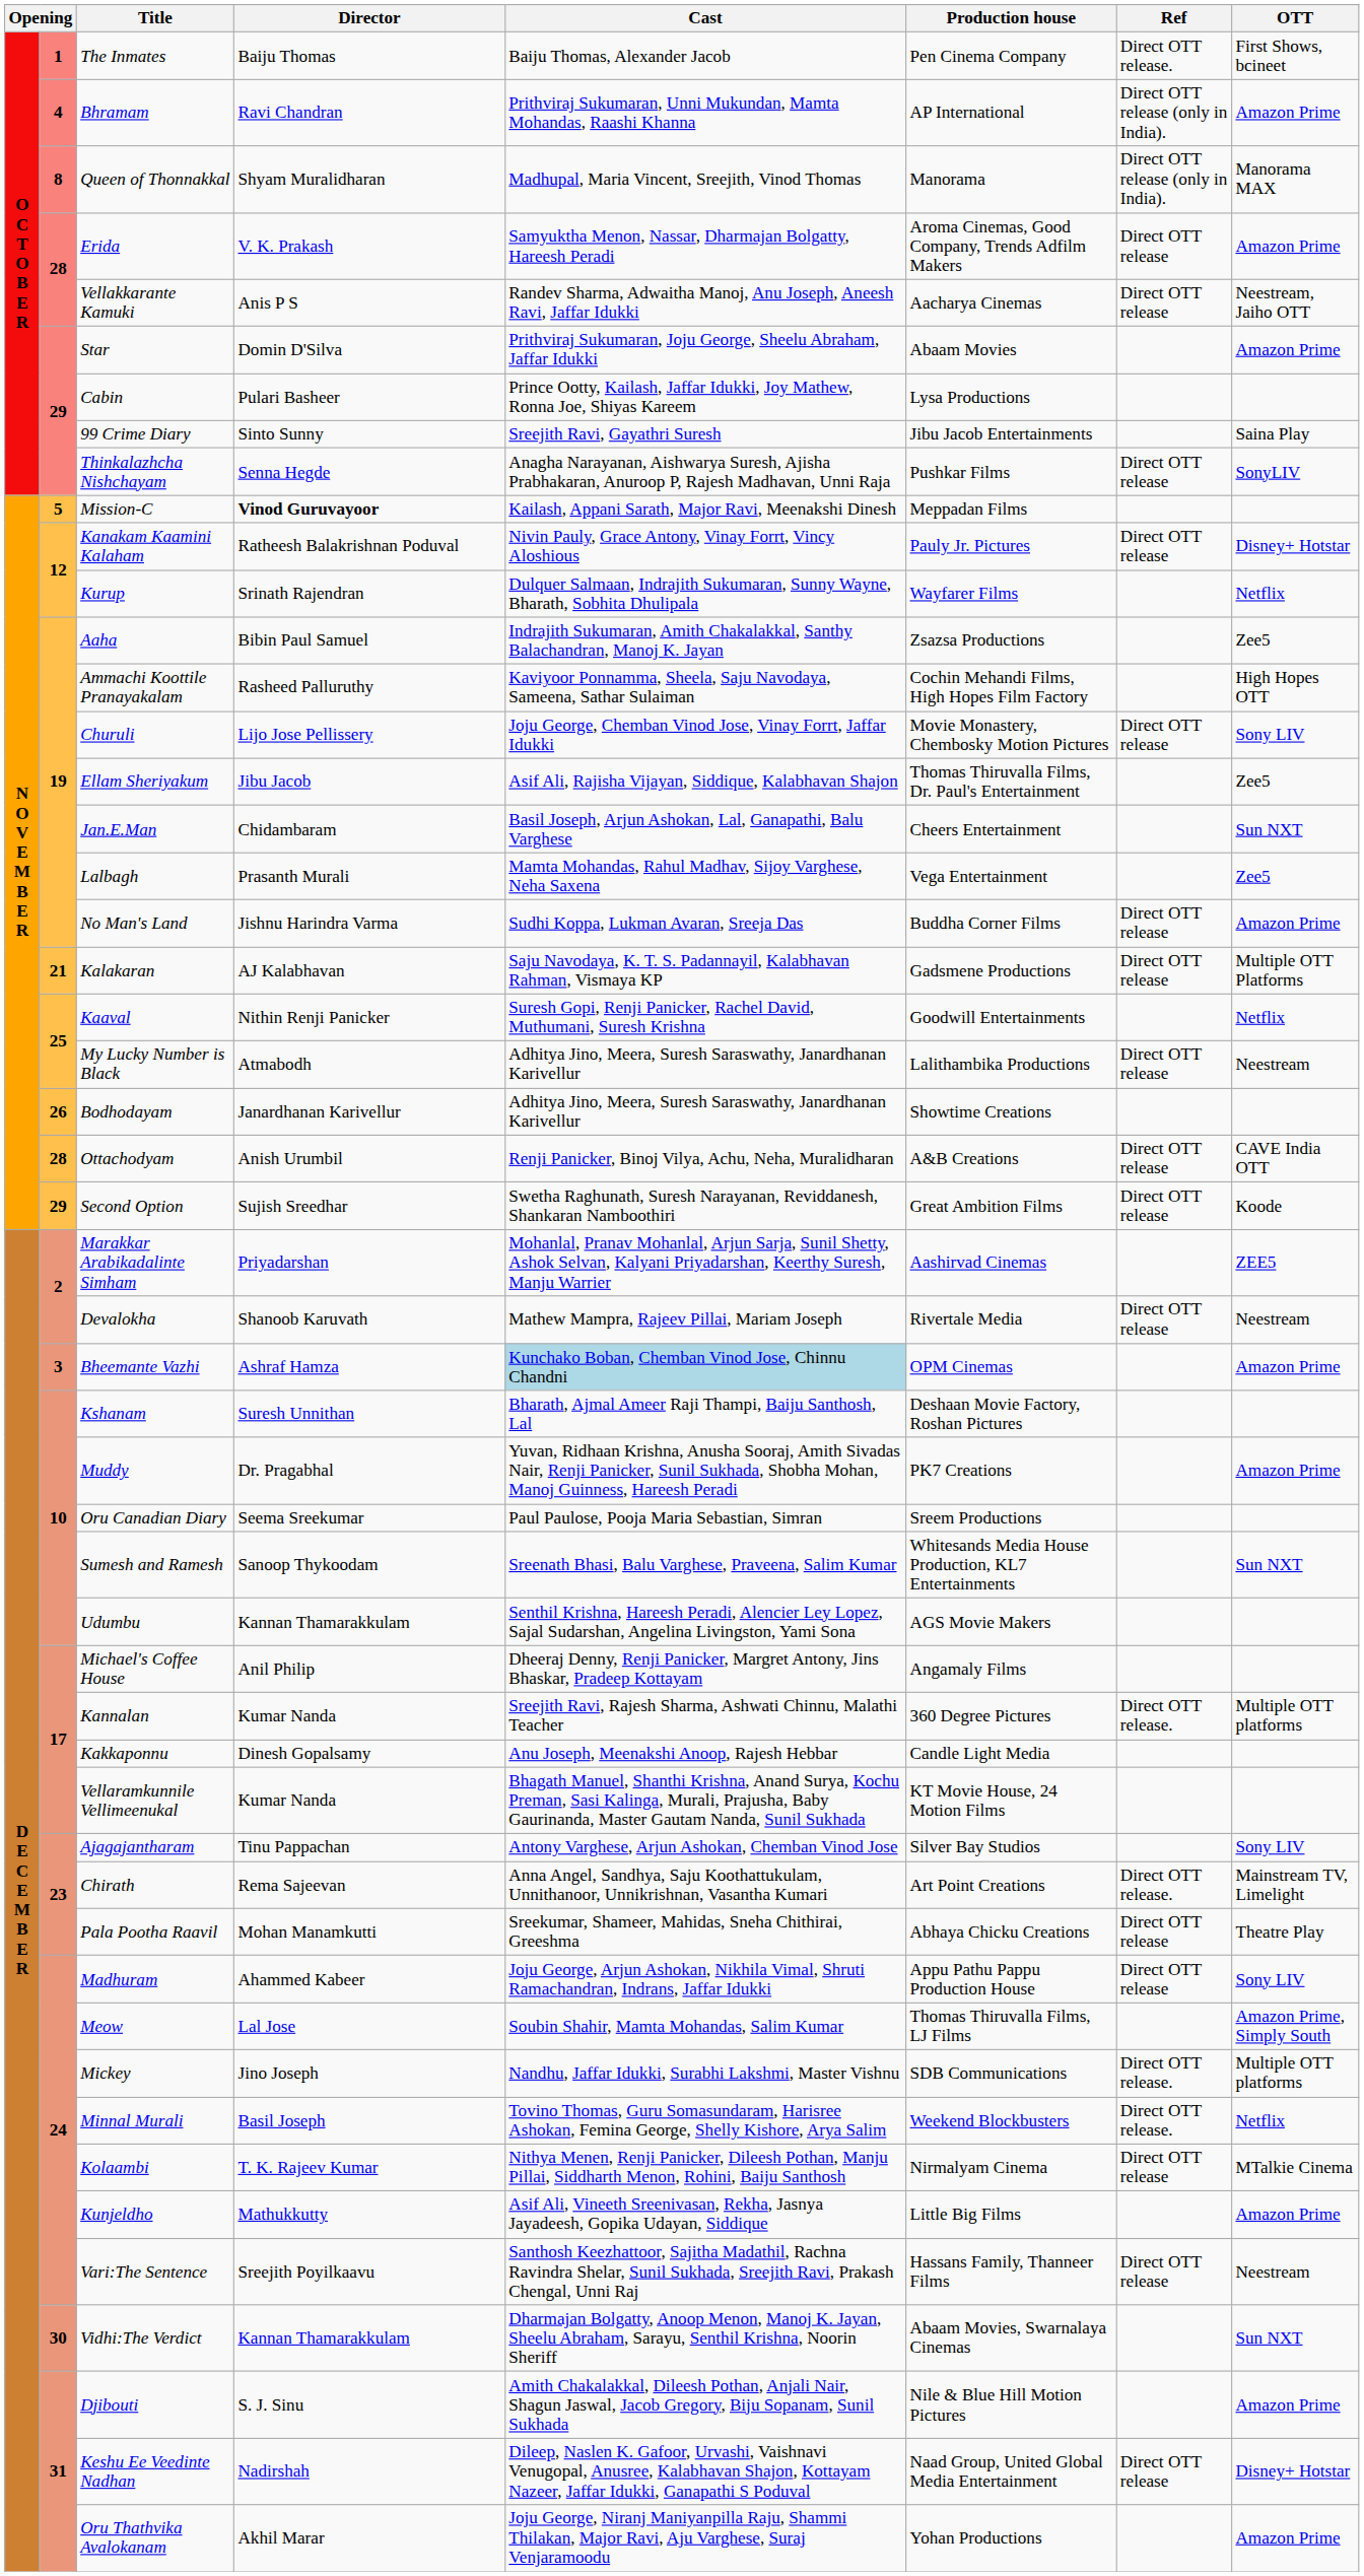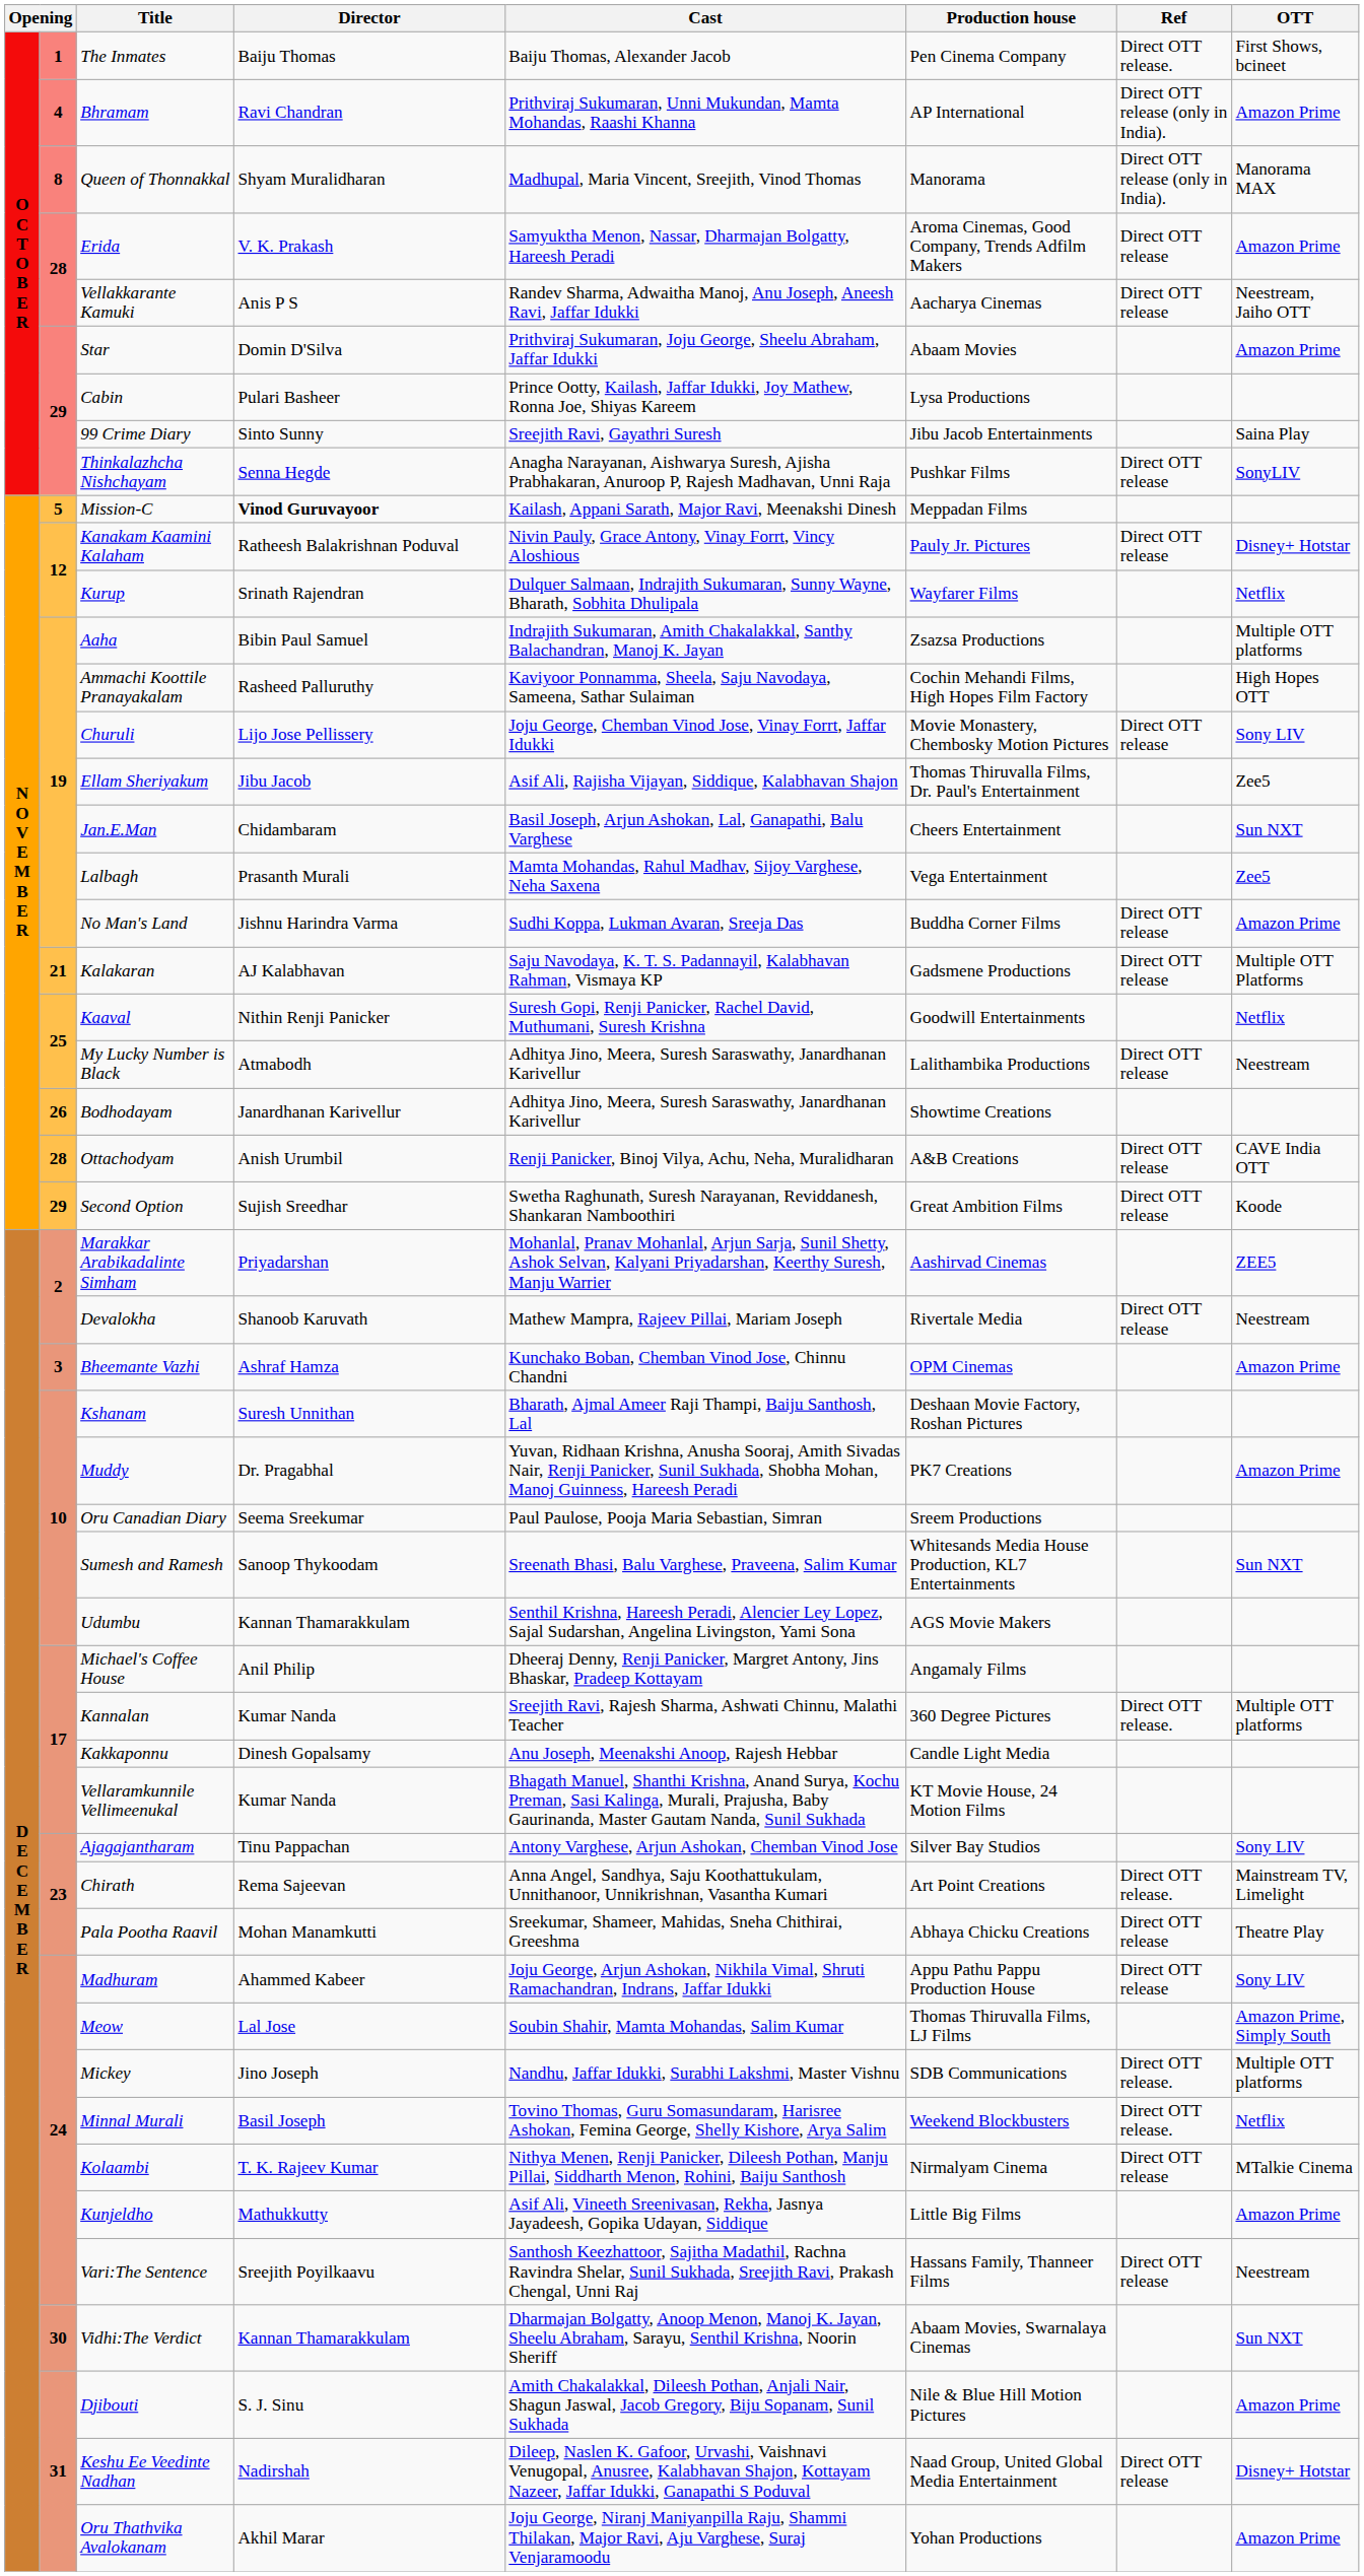Aaha | OTT: Zee5 -> Multiple OTT platforms
Bheemante Vazhi | Cast: lightblue background -> no background
